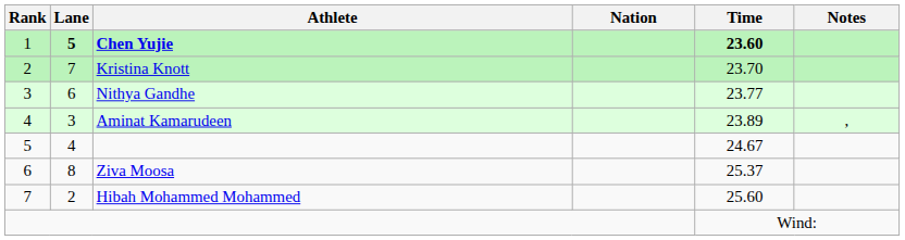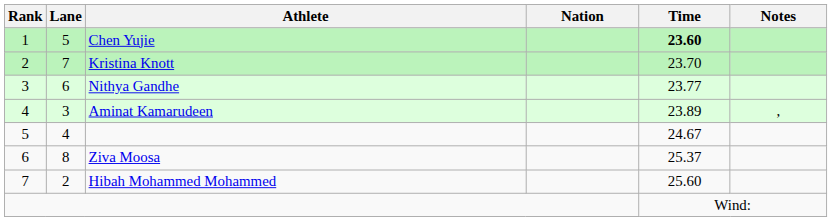1 | Lane: bold -> normal
1 | Athlete: bold -> normal
